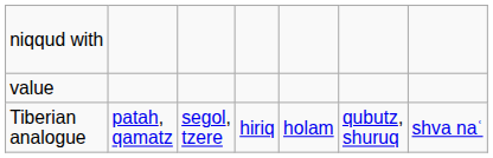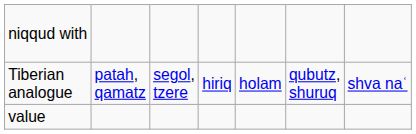rows swapped: Tiberian analogue <-> value
